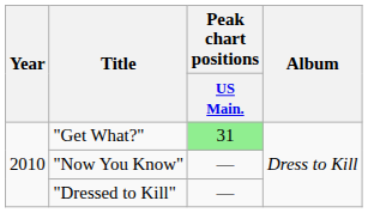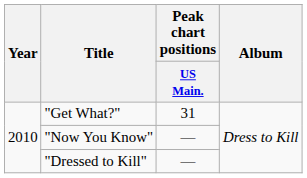"Get What?" | Peak chart positions / US Main.: lightgreen background -> no background
